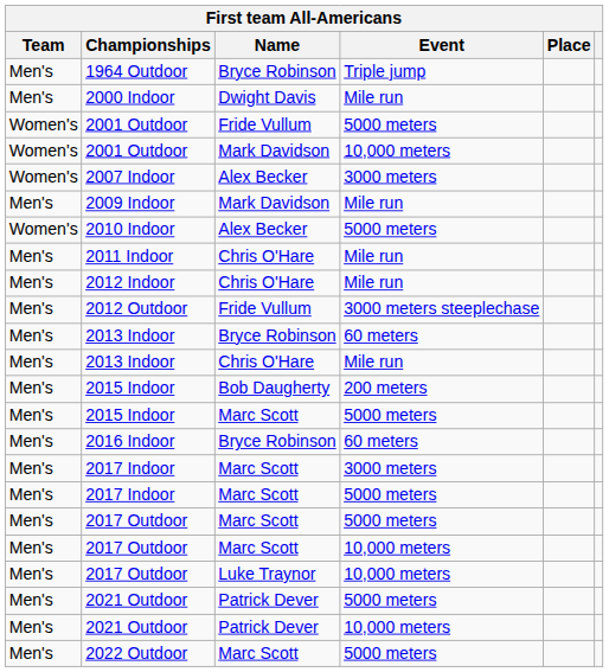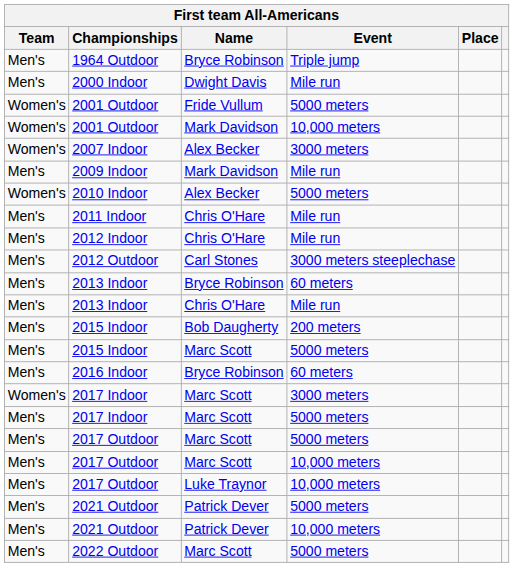2012 Outdoor | Name: Fride Vullum -> Carl Stones
2017 Indoor / 3000 meters | Team: Men's -> Women's
